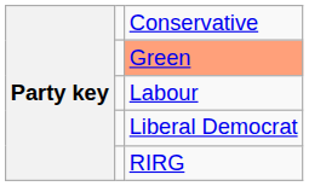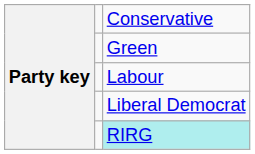Green | column 3: lightsalmon background -> no background
RIRG | column 3: no background -> paleturquoise background
